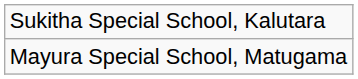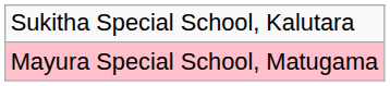row 2 | column 1: no background -> pink background
